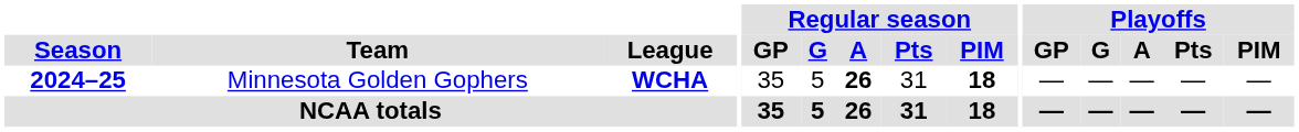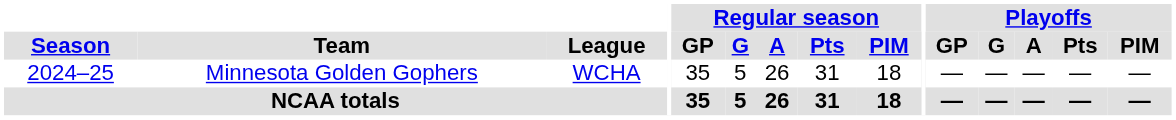Minnesota Golden Gophers | Season: bold -> normal
Minnesota Golden Gophers | League: bold -> normal
Minnesota Golden Gophers | Regular season / A: bold -> normal
Minnesota Golden Gophers | Regular season / PIM: bold -> normal
